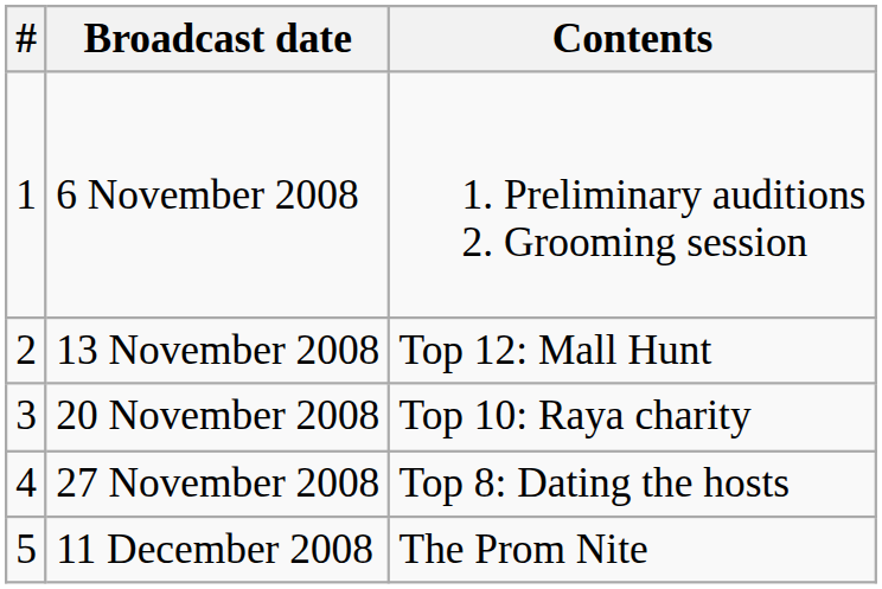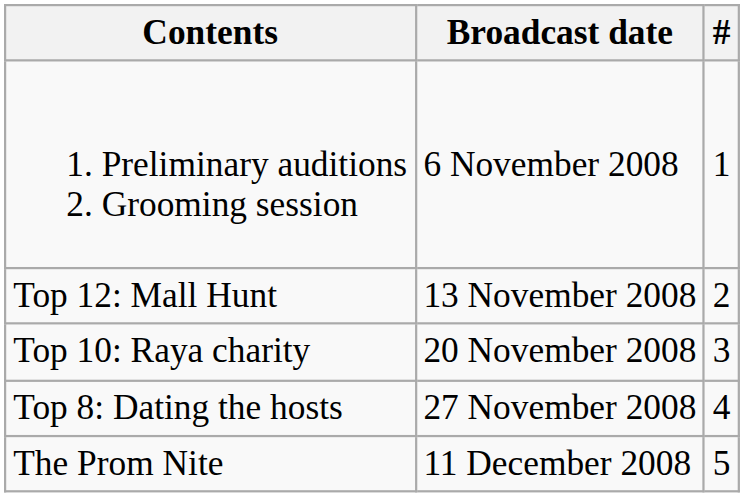columns swapped: # <-> Contents
